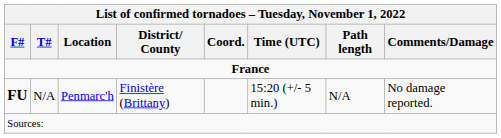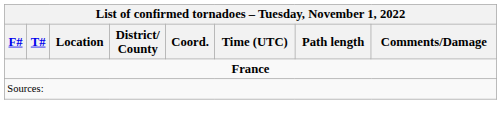- row: FU | N/A | Penmarc'h | Finistère (Brittany) | 15:20 (+/- 5 min.) | N/A | No damage reported.
